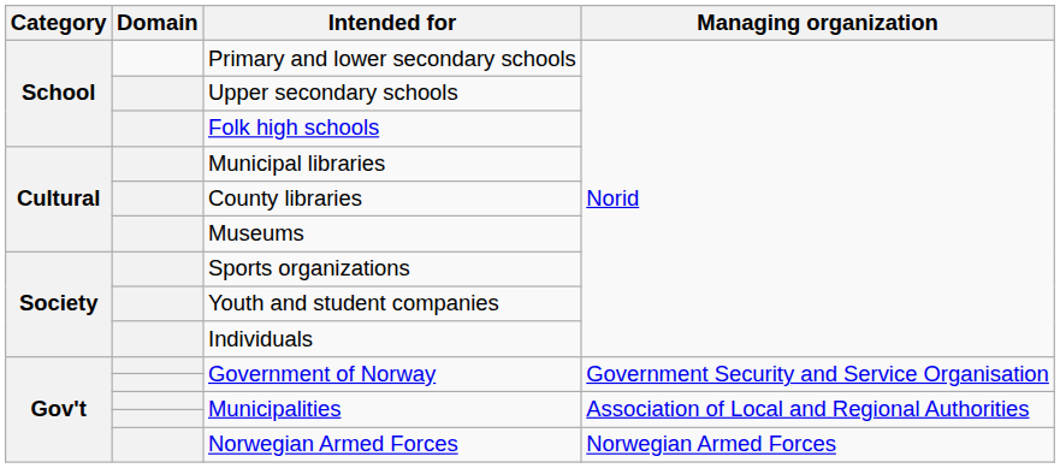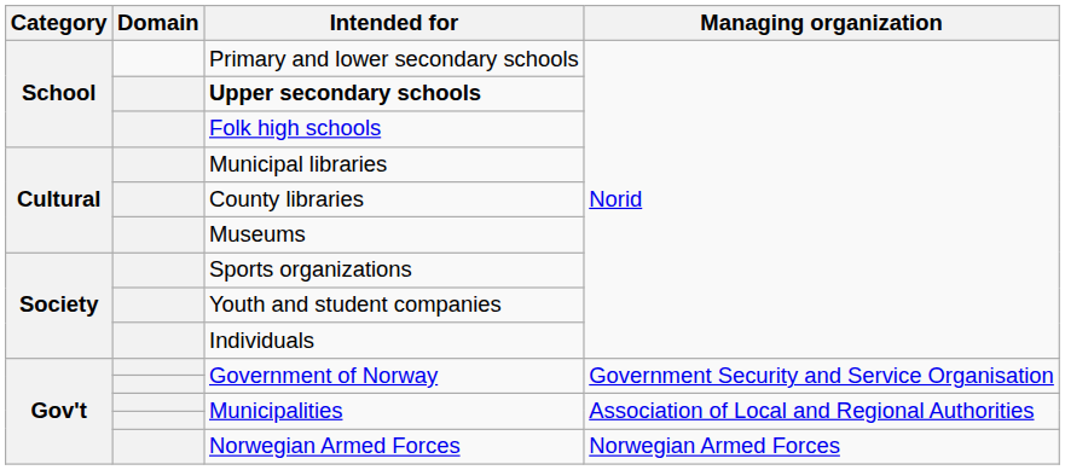Upper secondary schools | Intended for: normal -> bold
